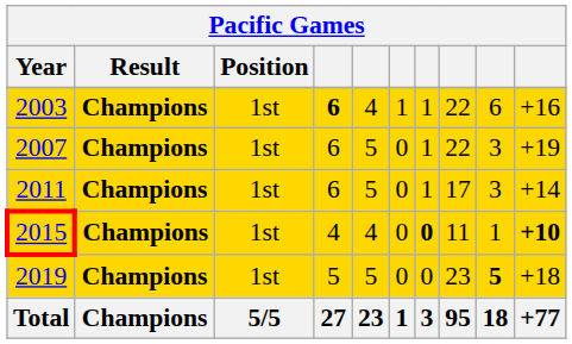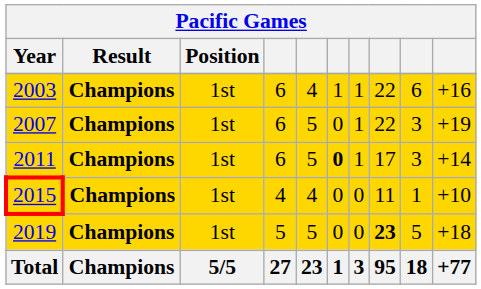2003 | column 4: bold -> normal
2011 | column 6: normal -> bold
2015 | column 7: bold -> normal
2015 | column 10: bold -> normal
2019 | column 8: normal -> bold
2019 | column 9: bold -> normal
